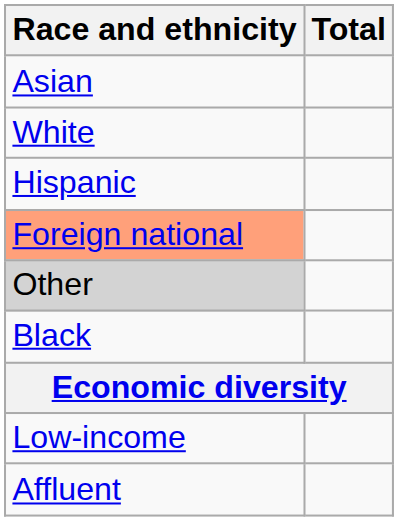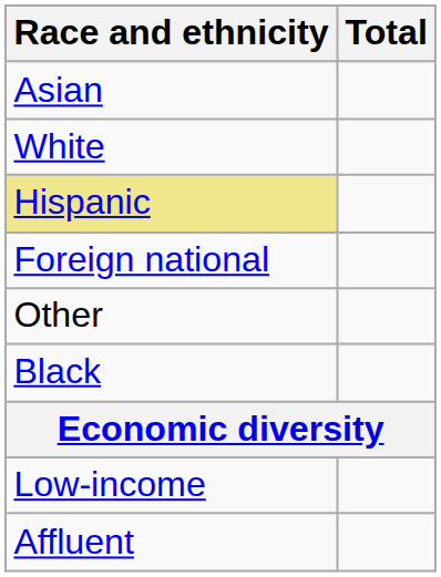Hispanic | Race and ethnicity: no background -> khaki background
Foreign national | Race and ethnicity: lightsalmon background -> no background
Other | Race and ethnicity: lightgrey background -> no background
